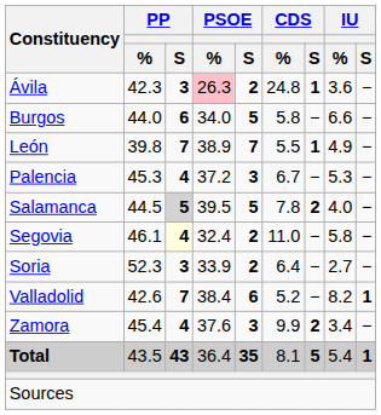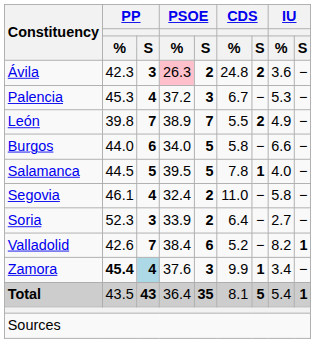Ávila | CDS / S: 1 -> 2
rows swapped: Burgos <-> Palencia
León | CDS / S: 1 -> 2
Salamanca | PP / S: lightgrey background -> no background
Salamanca | CDS / S: 2 -> 1
Segovia | PP / S: lightyellow background -> no background
Zamora | PP / %: normal -> bold
Zamora | PP / S: no background -> lightblue background
Zamora | CDS / S: 2 -> 1
